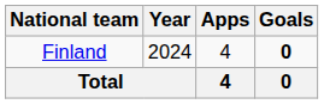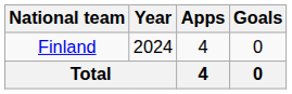Finland | Goals: bold -> normal
